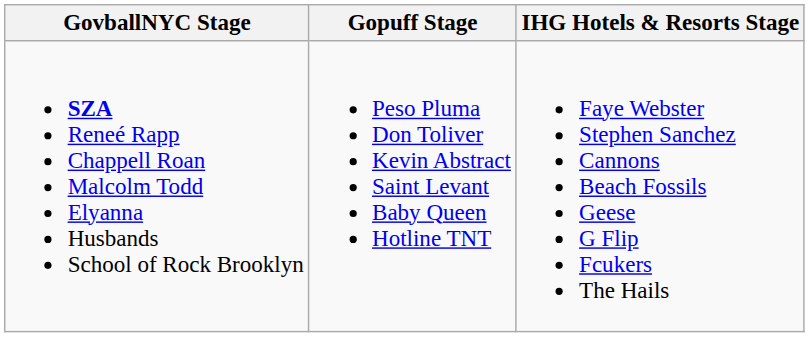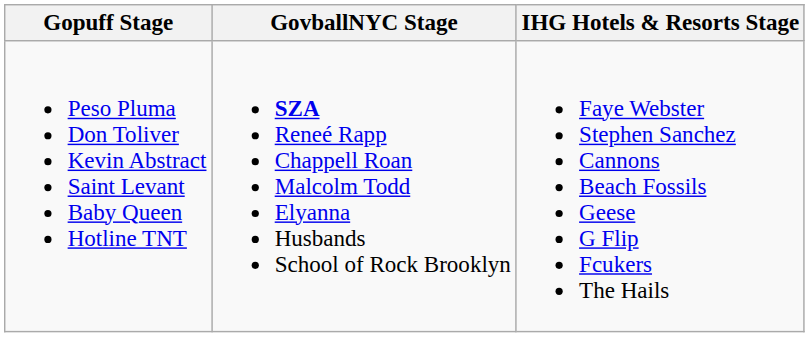columns swapped: GovballNYC Stage <-> Gopuff Stage
